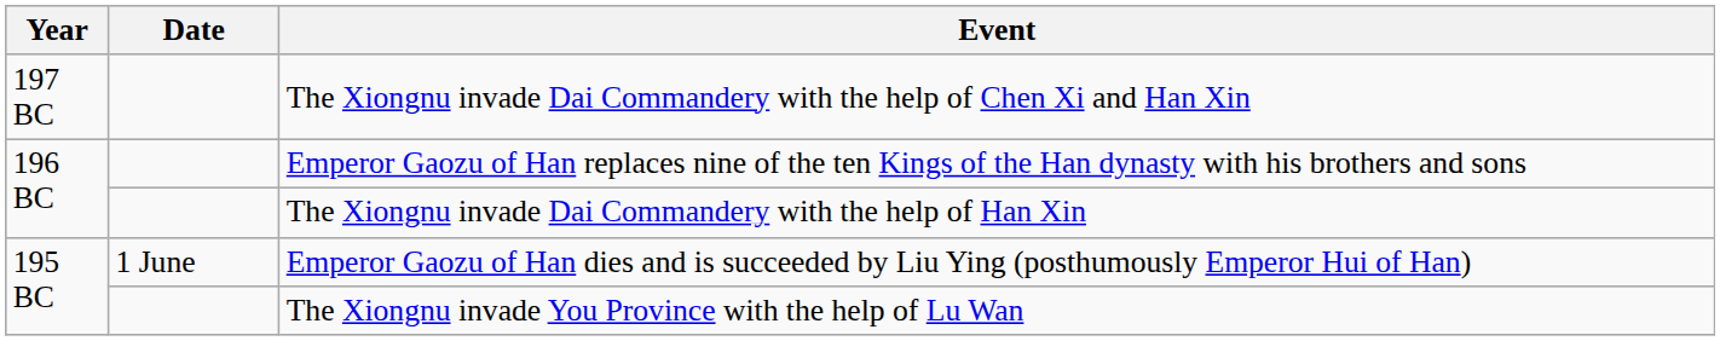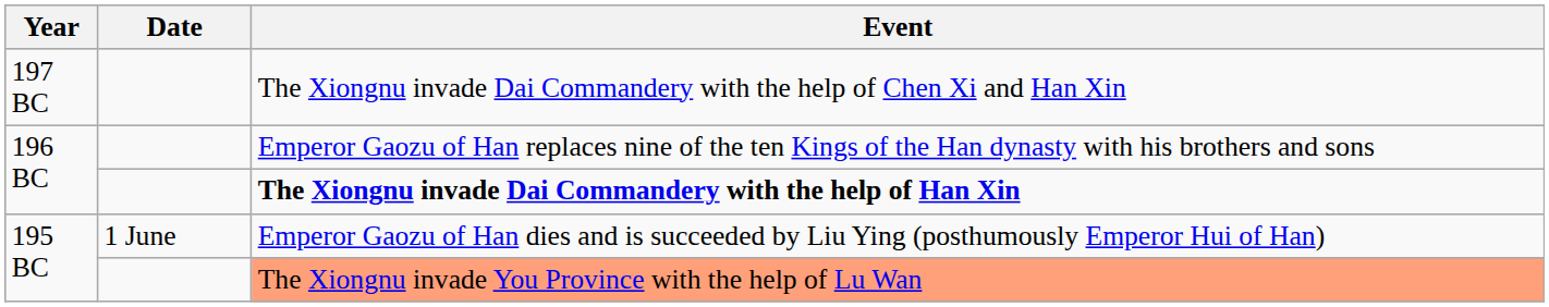The Xiongnu invade Dai Commandery with the help of Han Xin | Event: normal -> bold
The Xiongnu invade You Province with the help of Lu Wan | Event: no background -> lightsalmon background
